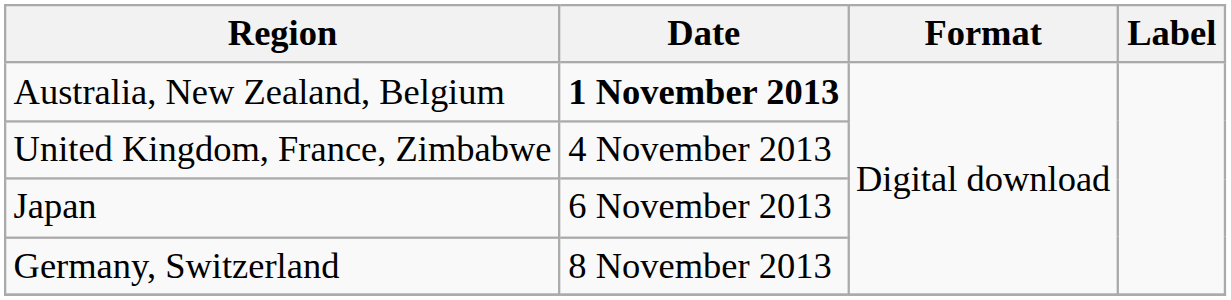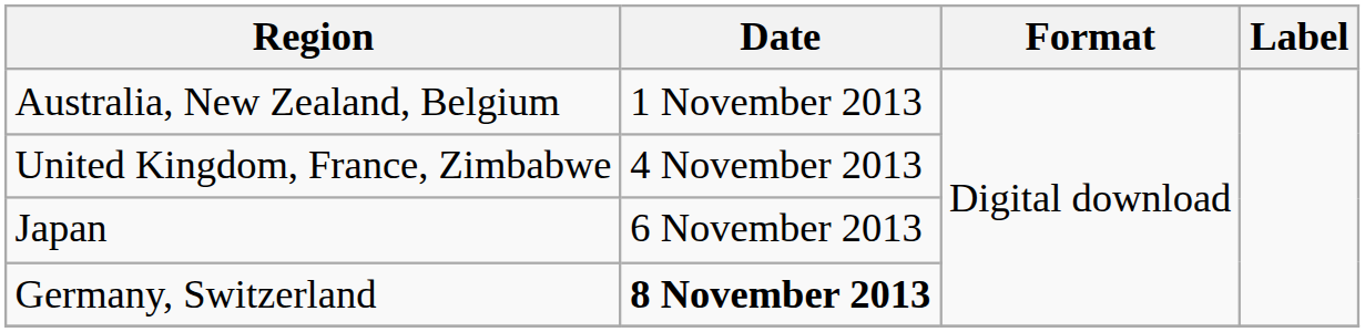Australia, New Zealand, Belgium | Date: bold -> normal
Germany, Switzerland | Date: normal -> bold
